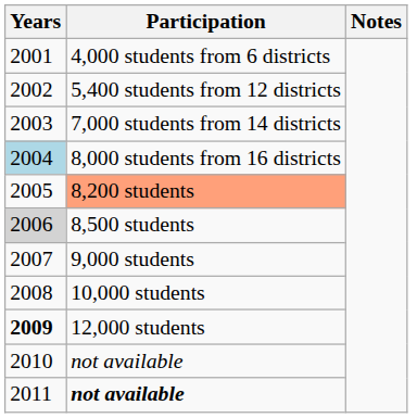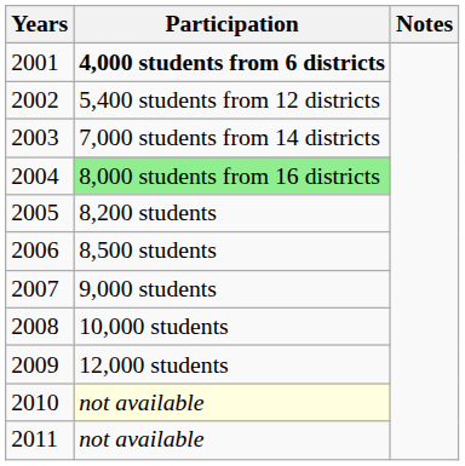4,000 students from 6 districts | Participation: normal -> bold
8,000 students from 16 districts | Years: lightblue background -> no background
8,000 students from 16 districts | Participation: no background -> lightgreen background
8,200 students | Participation: lightsalmon background -> no background
8,500 students | Years: lightgrey background -> no background
12,000 students | Years: bold -> normal
2010 / not available | Participation: no background -> lightyellow background
2011 / not available | Participation: bold -> normal
